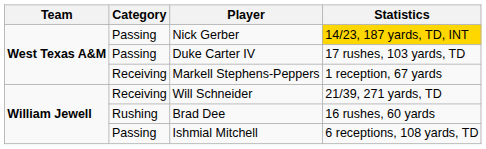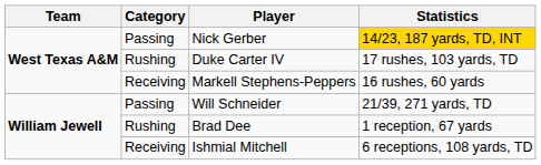Duke Carter IV | Category: Passing -> Rushing
Markell Stephens-Peppers | Statistics: 1 reception, 67 yards -> 16 rushes, 60 yards
Will Schneider | Category: Receiving -> Passing
Brad Dee | Statistics: 16 rushes, 60 yards -> 1 reception, 67 yards
Ishmial Mitchell | Category: Passing -> Receiving
